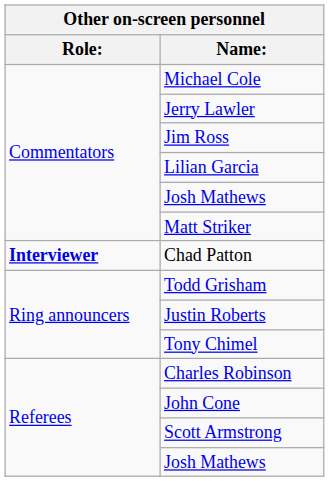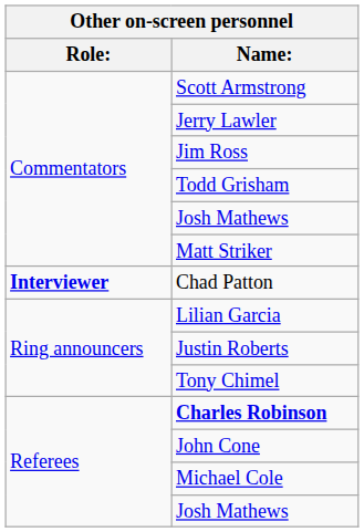row 3 | Name:: Michael Cole -> Scott Armstrong
row 6 | Name:: Lilian Garcia -> Todd Grisham
row 10 | Name:: Todd Grisham -> Lilian Garcia
row 13 | Name:: normal -> bold
row 15 | Name:: Scott Armstrong -> Michael Cole
